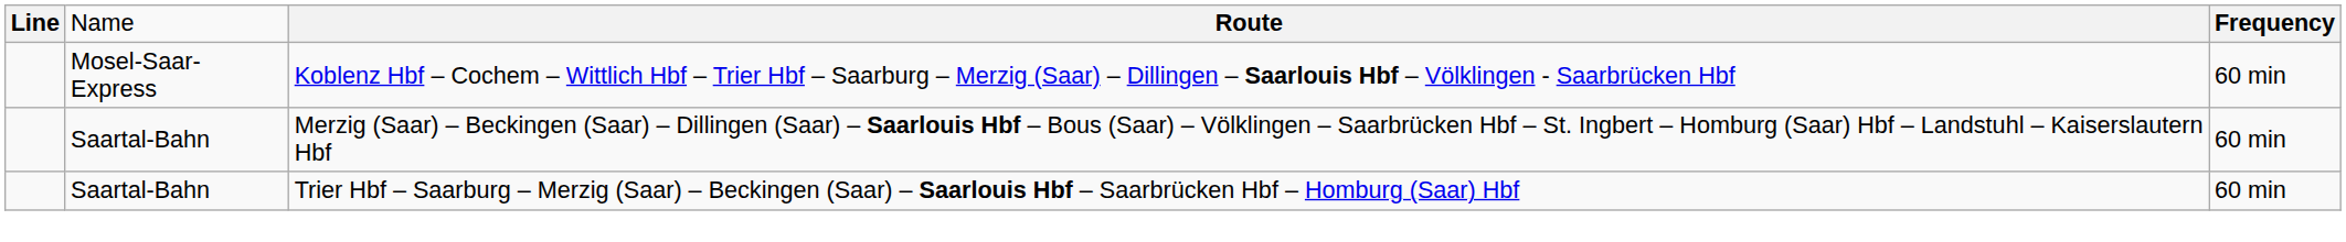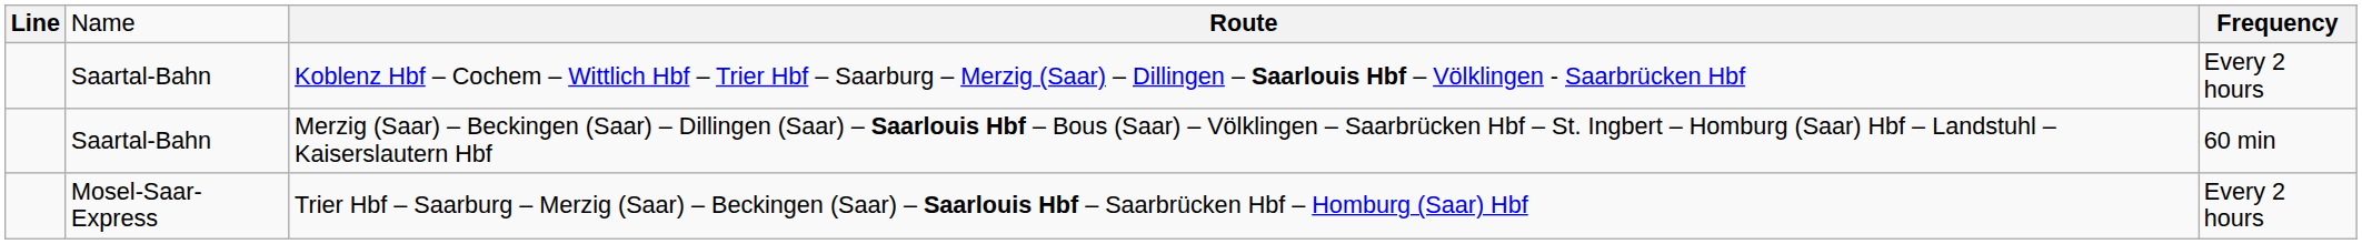row 2 | column 2: Mosel-Saar-Express -> Saartal-Bahn
row 2 | column 4: 60 min -> Every 2 hours
row 4 | column 2: Saartal-Bahn -> Mosel-Saar-Express
row 4 | column 4: 60 min -> Every 2 hours
